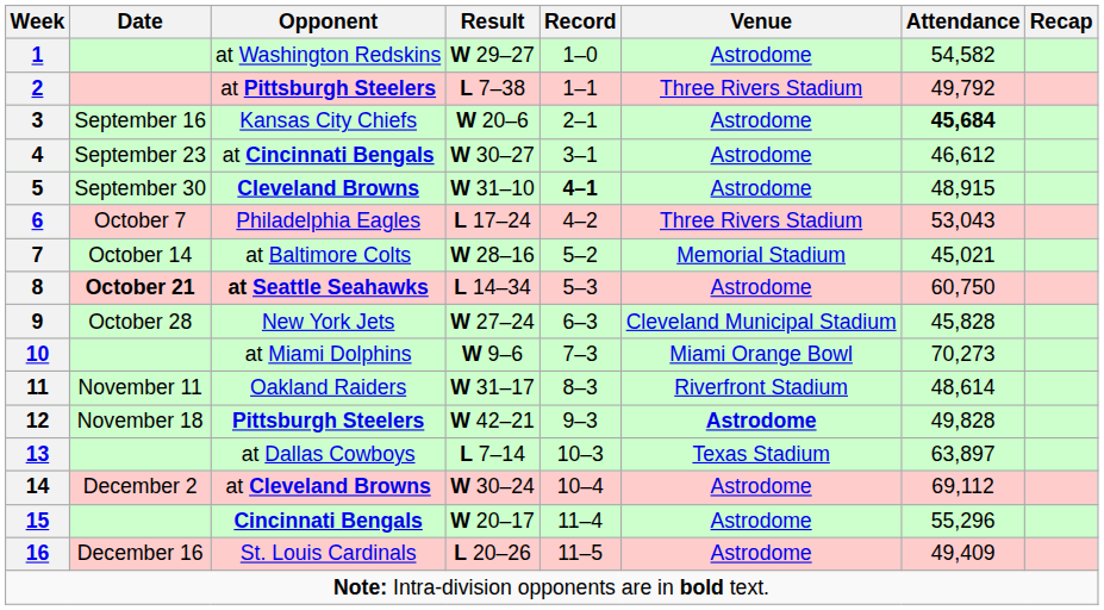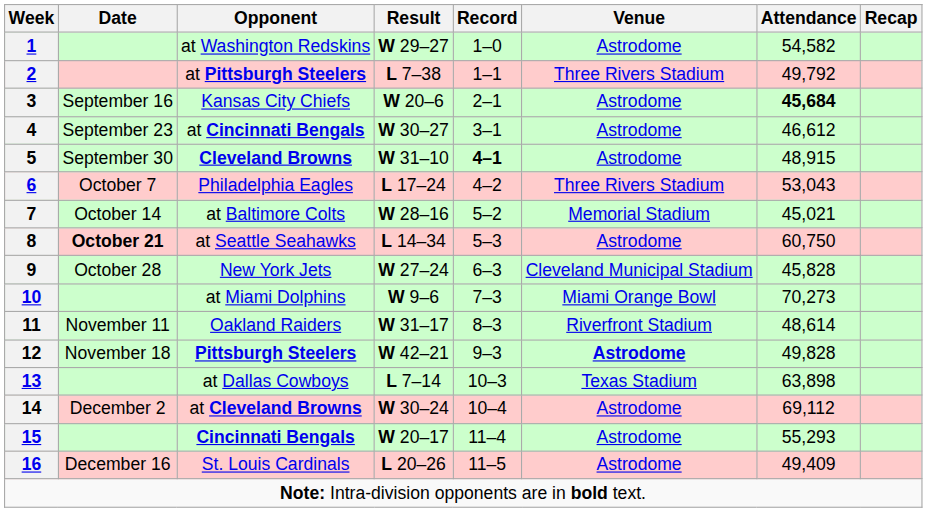8 | Opponent: bold -> normal
13 | Attendance: 63,897 -> 63,898
15 | Attendance: 55,296 -> 55,293
